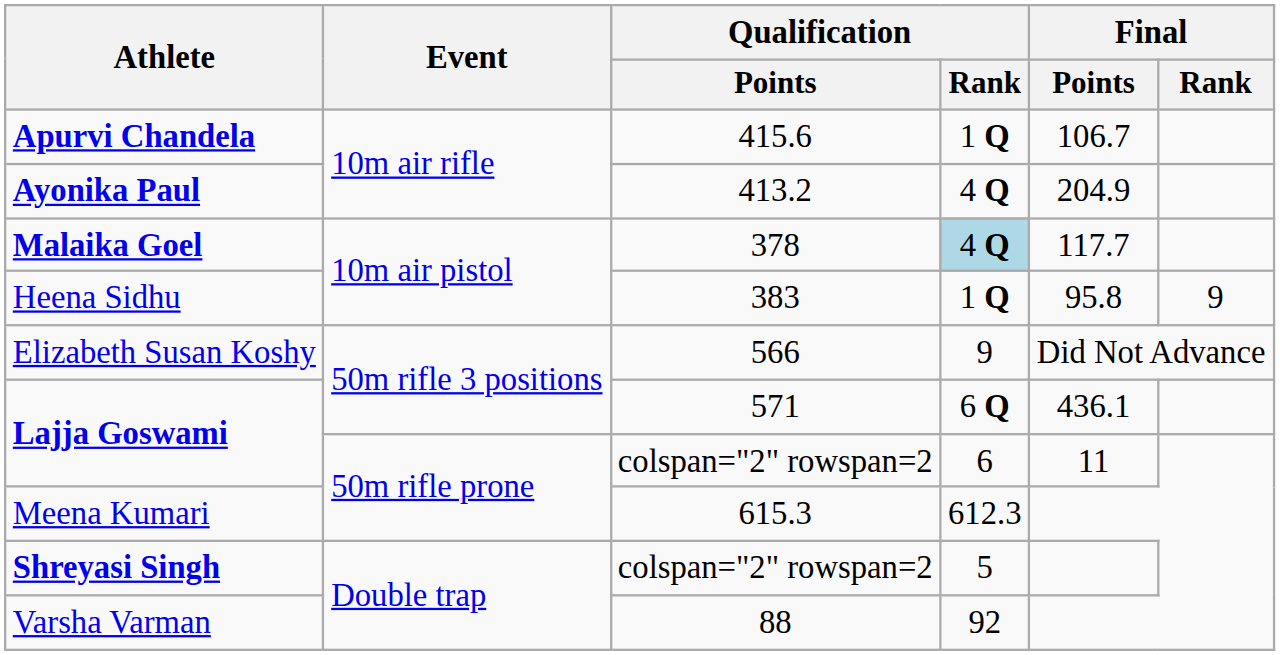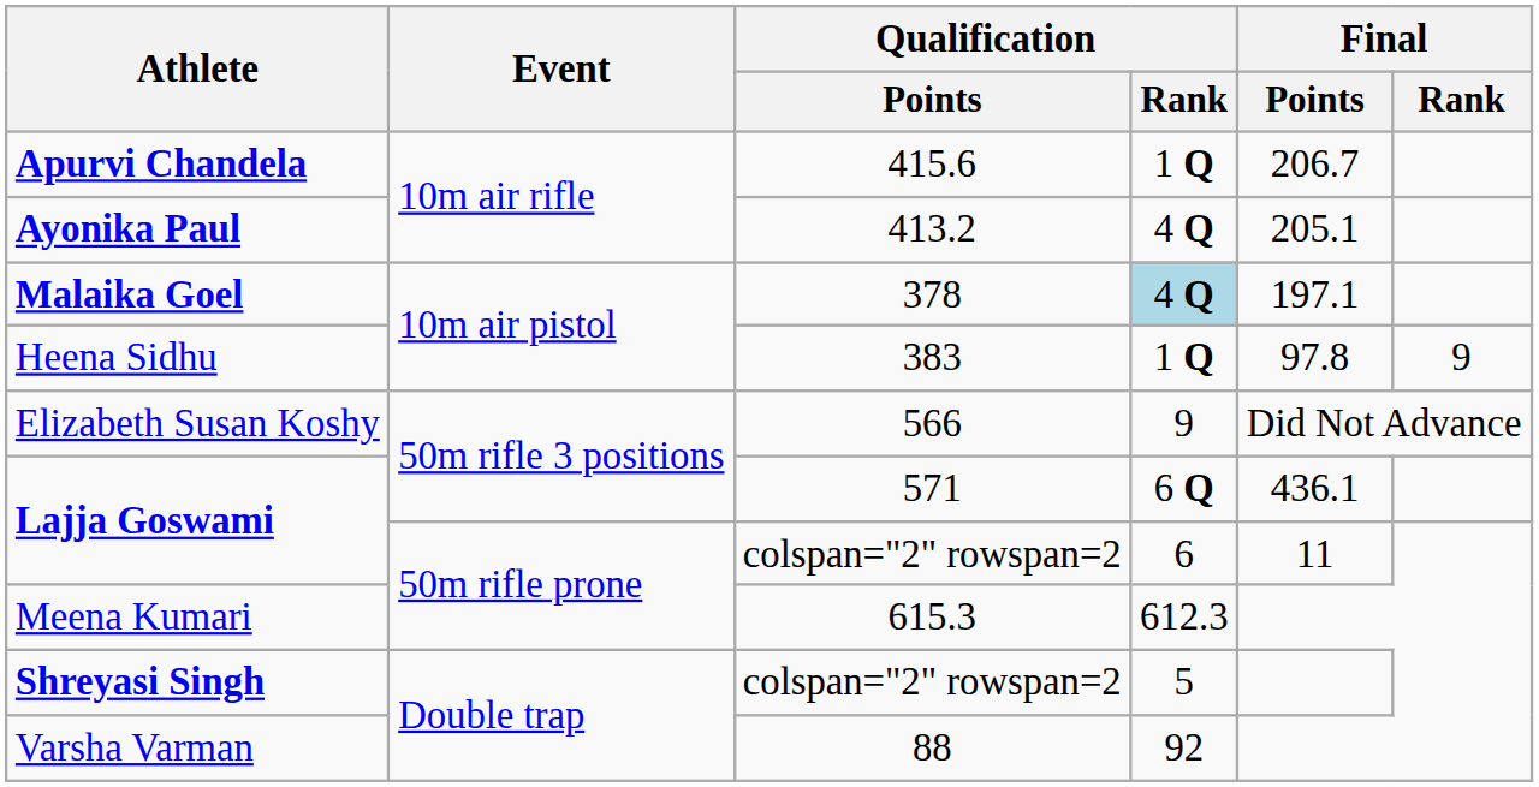Apurvi Chandela | Final / Points: 106.7 -> 206.7
Ayonika Paul | Final / Points: 204.9 -> 205.1
Malaika Goel | Final / Points: 117.7 -> 197.1
Heena Sidhu | Final / Points: 95.8 -> 97.8
